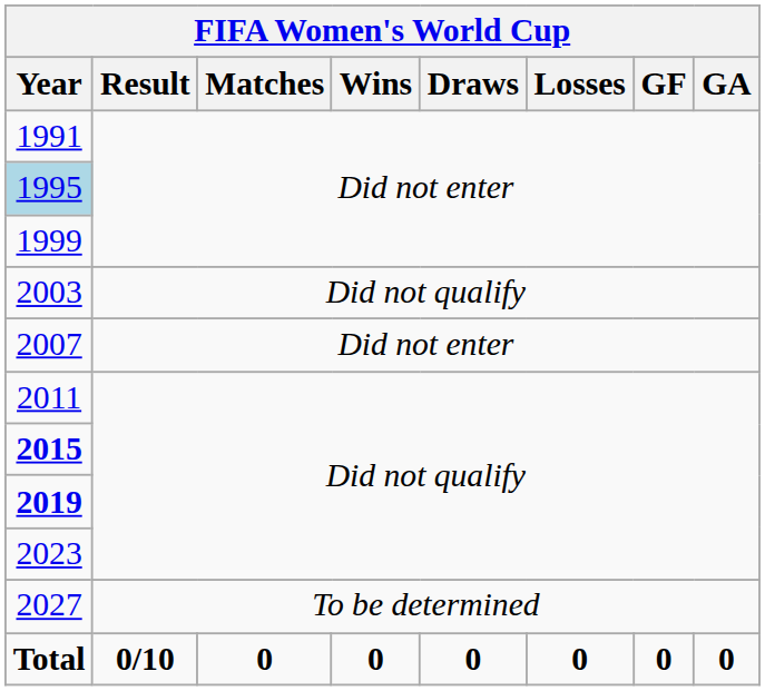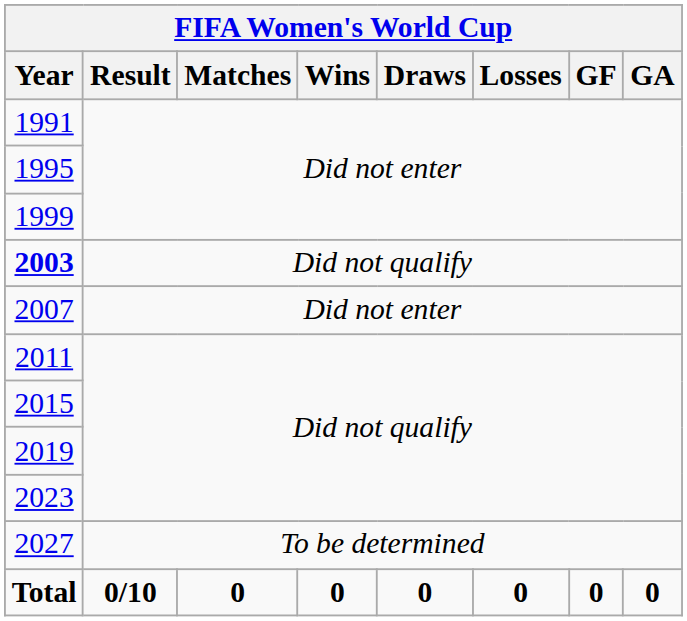1995 | Year: lightblue background -> no background
2003 | Year: normal -> bold
2015 | Year: bold -> normal
2019 | Year: bold -> normal
